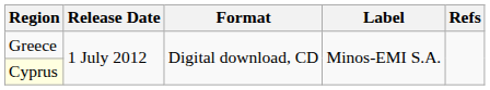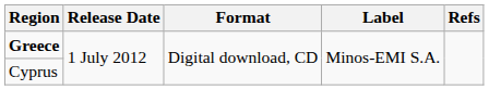Greece | Region: normal -> bold
Cyprus | Region: lightyellow background -> no background
